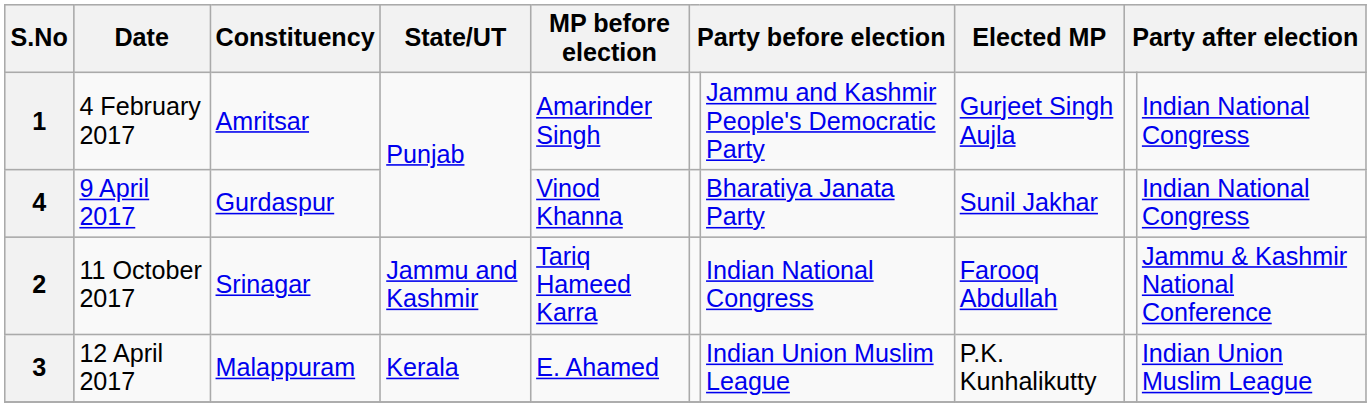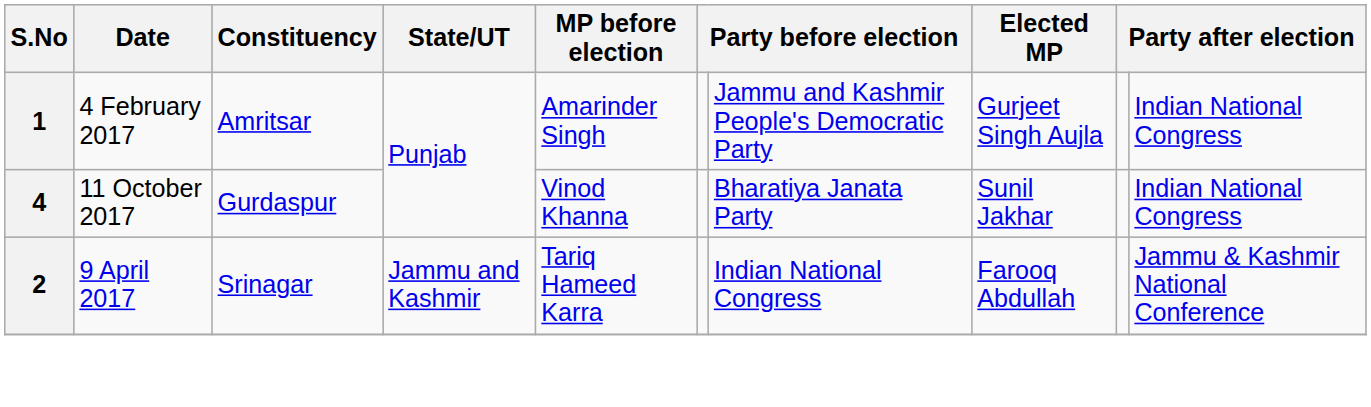4 | Date: 9 April 2017 -> 11 October 2017
2 | Date: 11 October 2017 -> 9 April 2017
- row: 3 | 12 April 2017 | Malappuram | Kerala | E. Ahamed | Indian Union Muslim League | P.K. Kunhalikutty | Indian Union Muslim League
